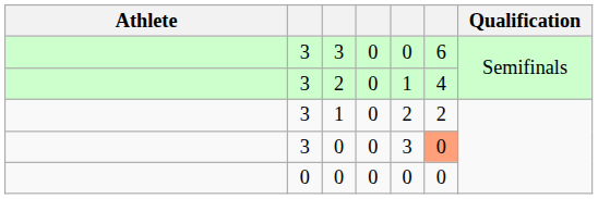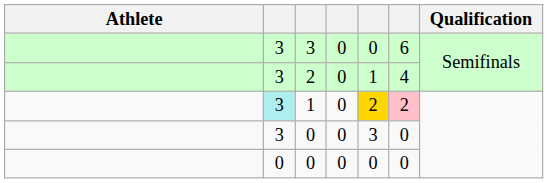row 4 | column 2: no background -> paleturquoise background
row 4 | column 5: no background -> gold background
row 4 | column 6: no background -> pink background
row 5 | column 6: lightsalmon background -> no background
